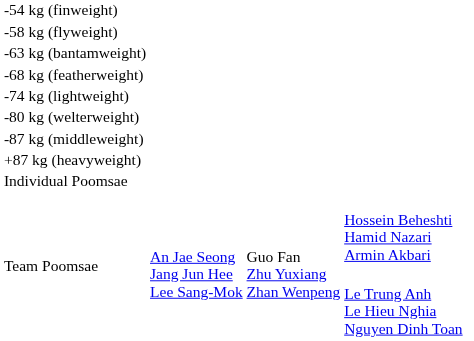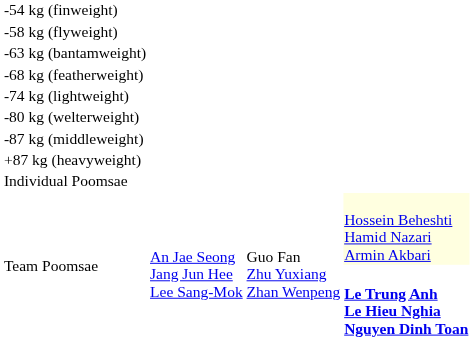Team Poomsae / Hossein Beheshti Hamid Nazari Armin Akbari | column 4: no background -> lightyellow background
Team Poomsae / Le Trung Anh Le Hieu Nghia Nguyen Dinh Toan | column 4: normal -> bold
